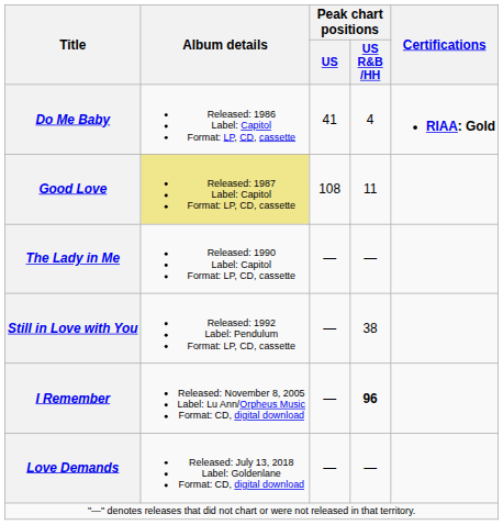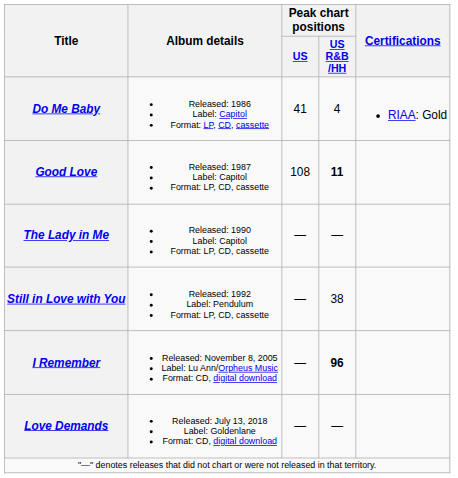Do Me Baby | Certifications: bold -> normal
Good Love | Album details: khaki background -> no background
Good Love | Peak chart positions / US R&B /HH: normal -> bold
